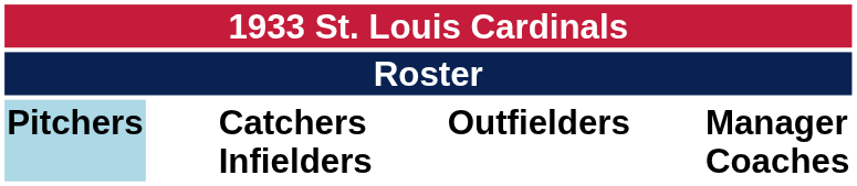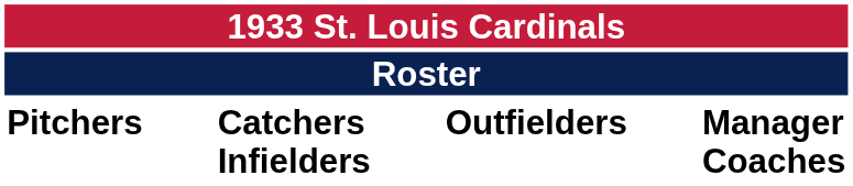Pitchers | column 1: lightblue background -> no background
